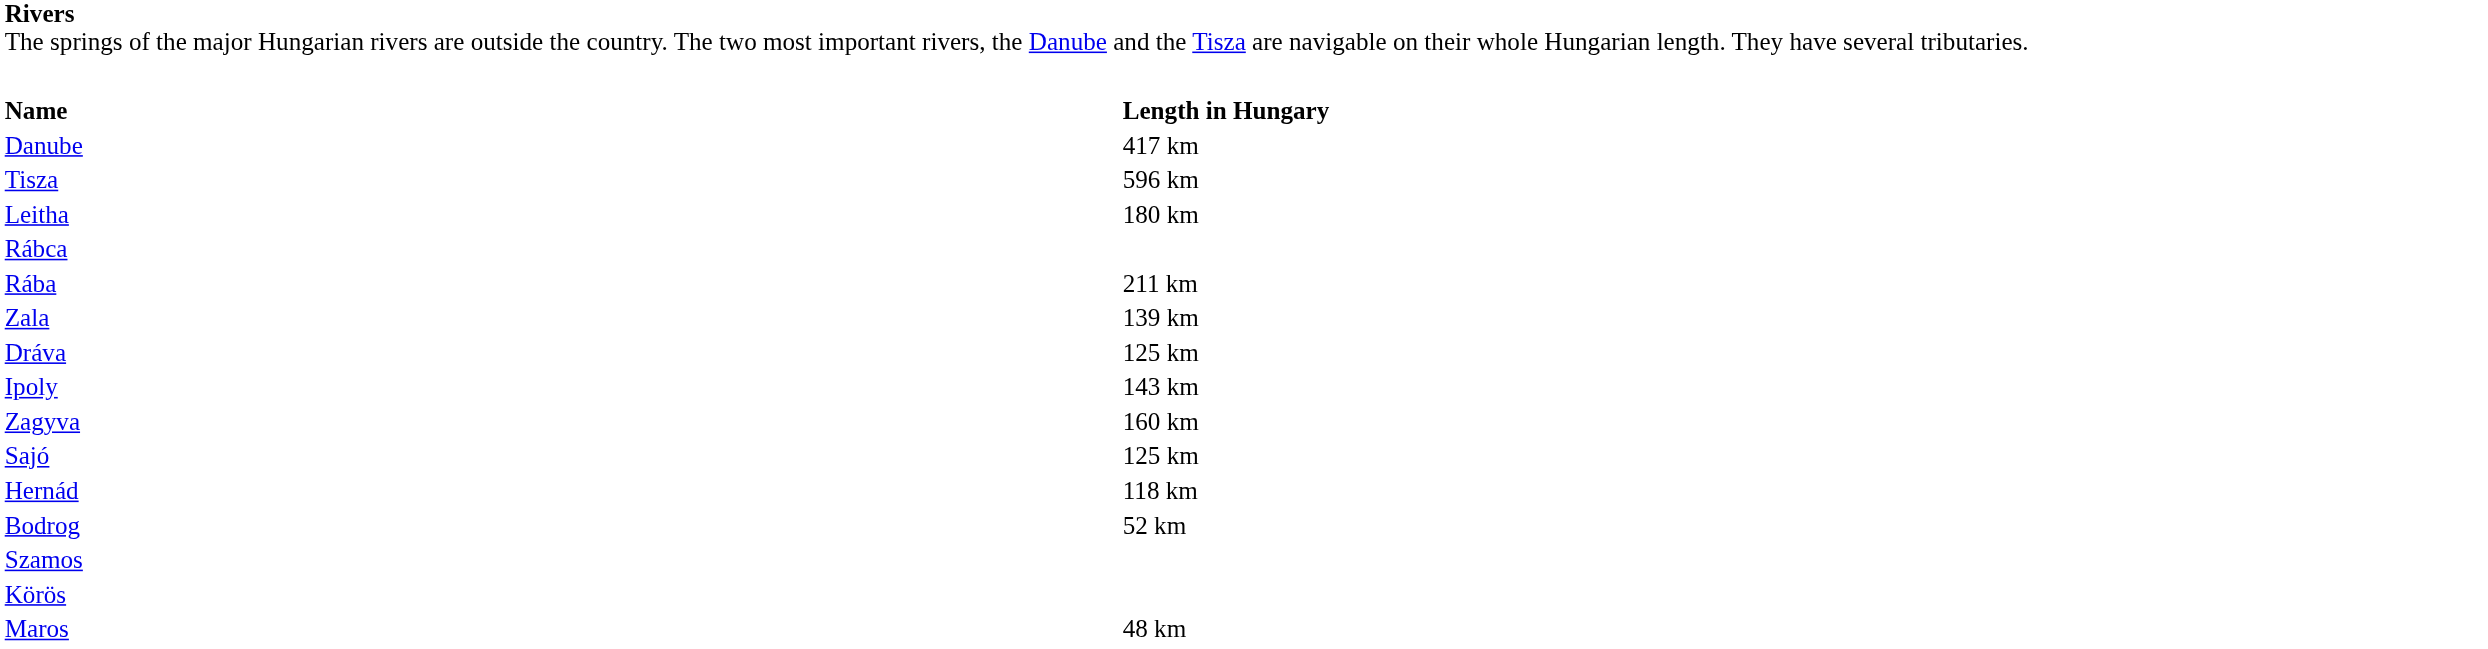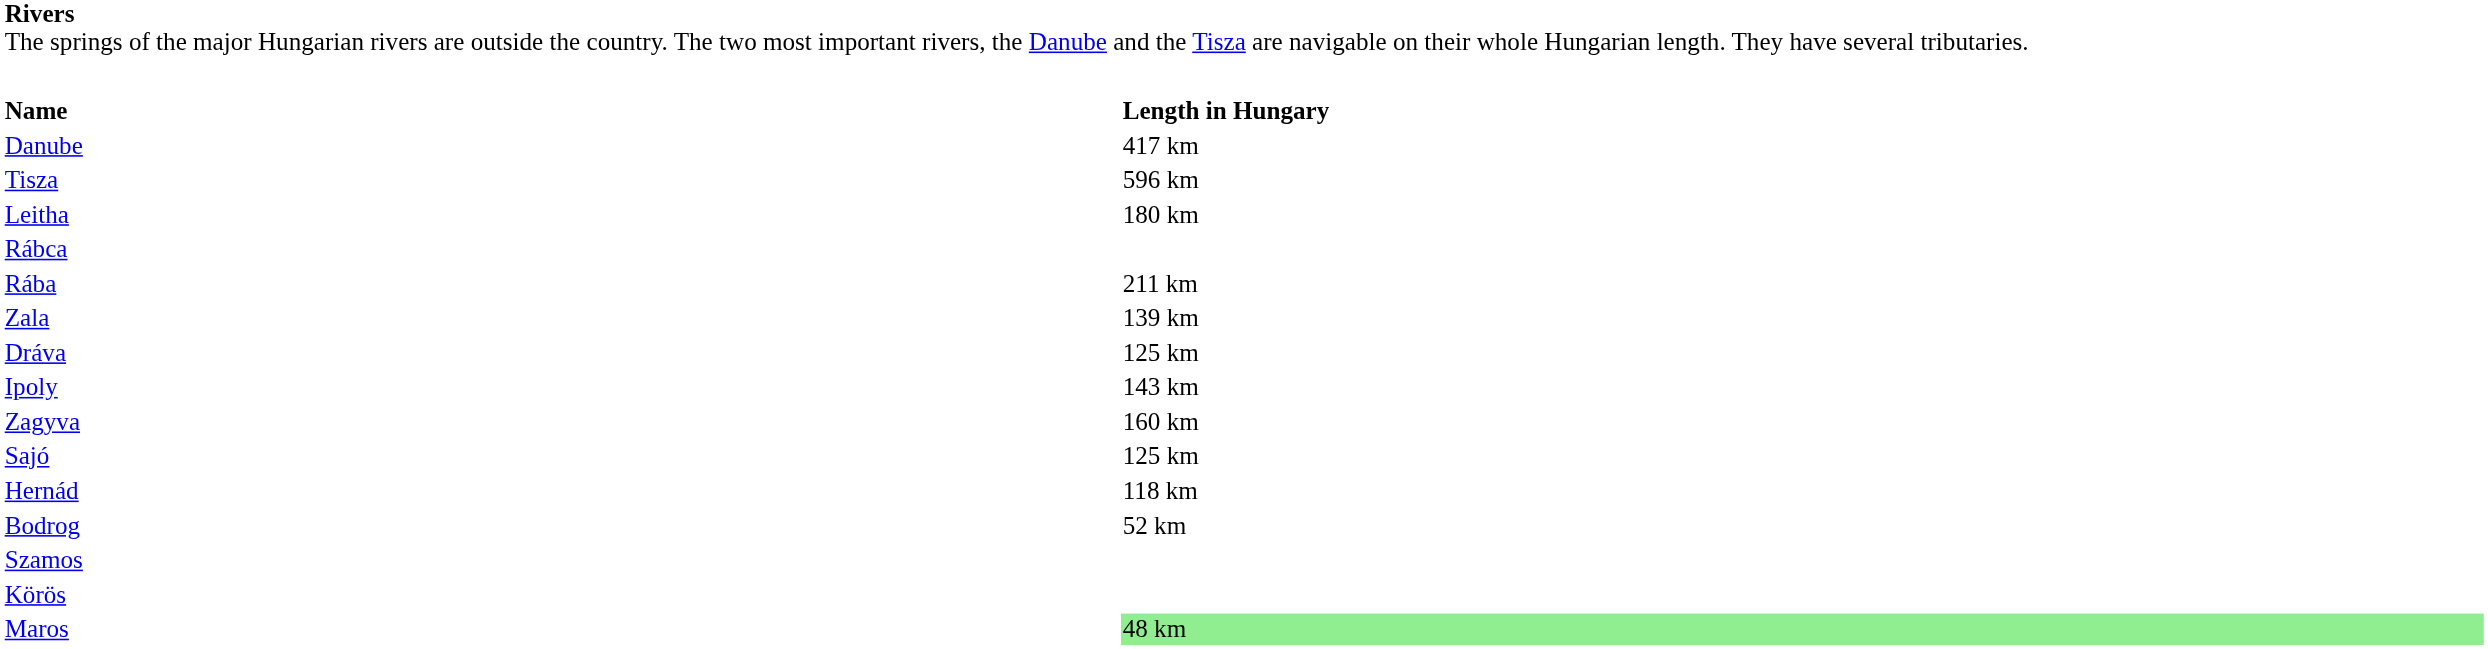row 17 | column 2: no background -> lightgreen background
